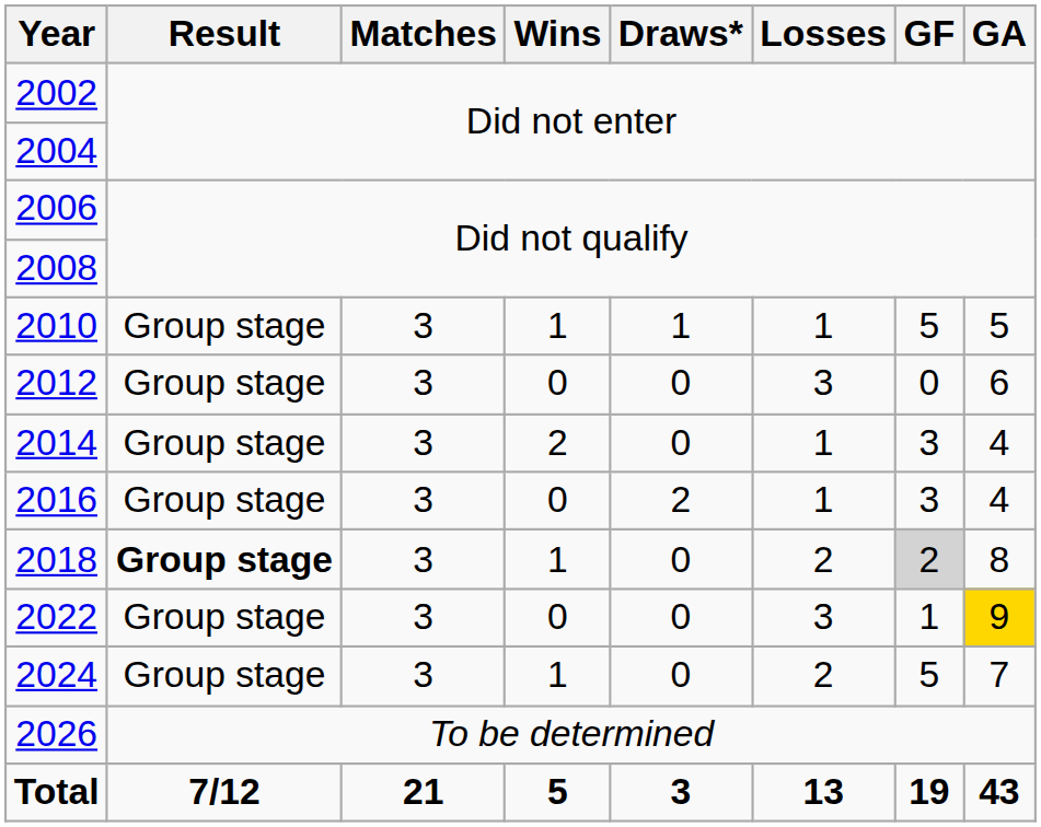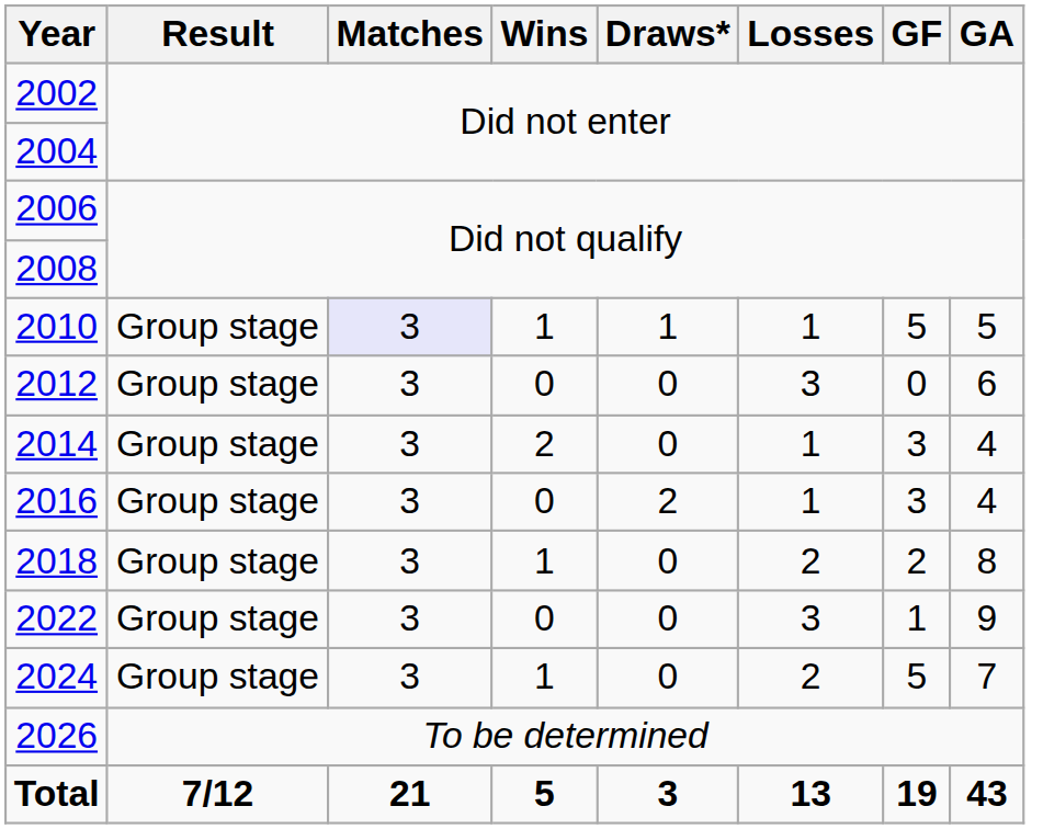2010 | Matches: no background -> lavender background
2018 | Result: bold -> normal
2018 | GF: lightgrey background -> no background
2022 | GA: gold background -> no background
